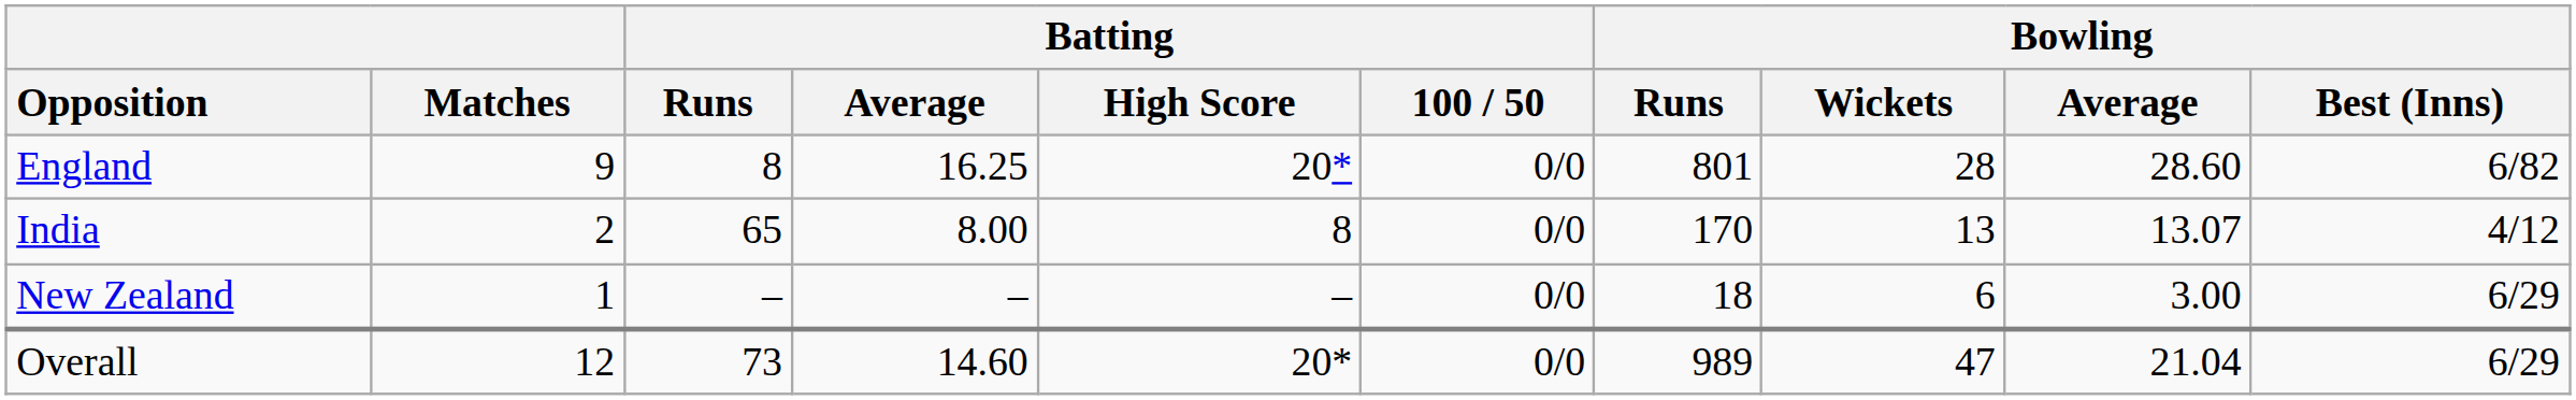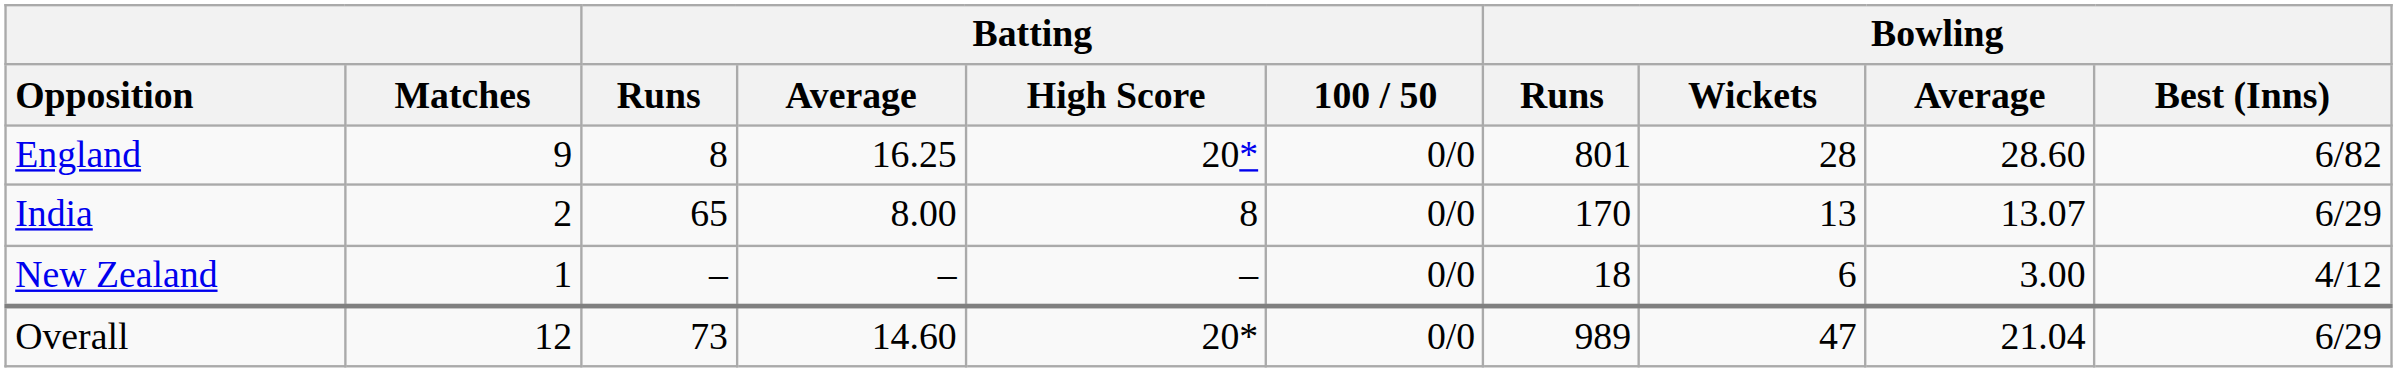India | Bowling / Best (Inns): 4/12 -> 6/29
New Zealand | Bowling / Best (Inns): 6/29 -> 4/12
